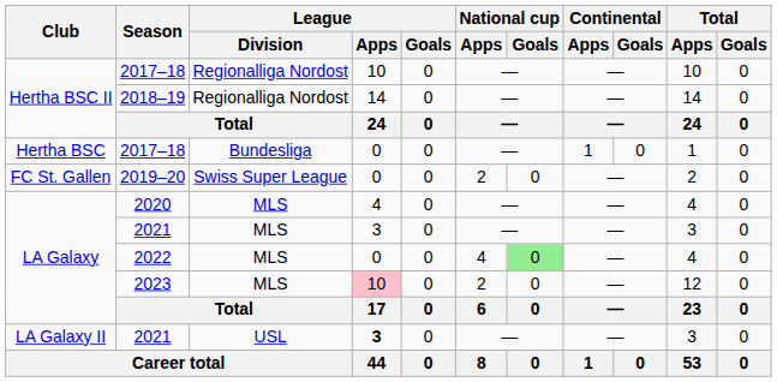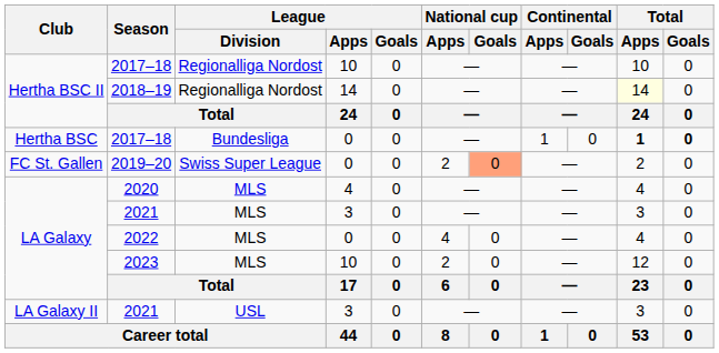2018–19 | Total / Apps: no background -> lightyellow background
Hertha BSC / 2017–18 | Total / Apps: normal -> bold
Hertha BSC / 2017–18 | Total / Goals: normal -> bold
2019–20 | National cup / Goals: no background -> lightsalmon background
2022 | National cup / Goals: lightgreen background -> no background
2023 | League / Apps: pink background -> no background
LA Galaxy II / 2021 | League / Apps: bold -> normal
